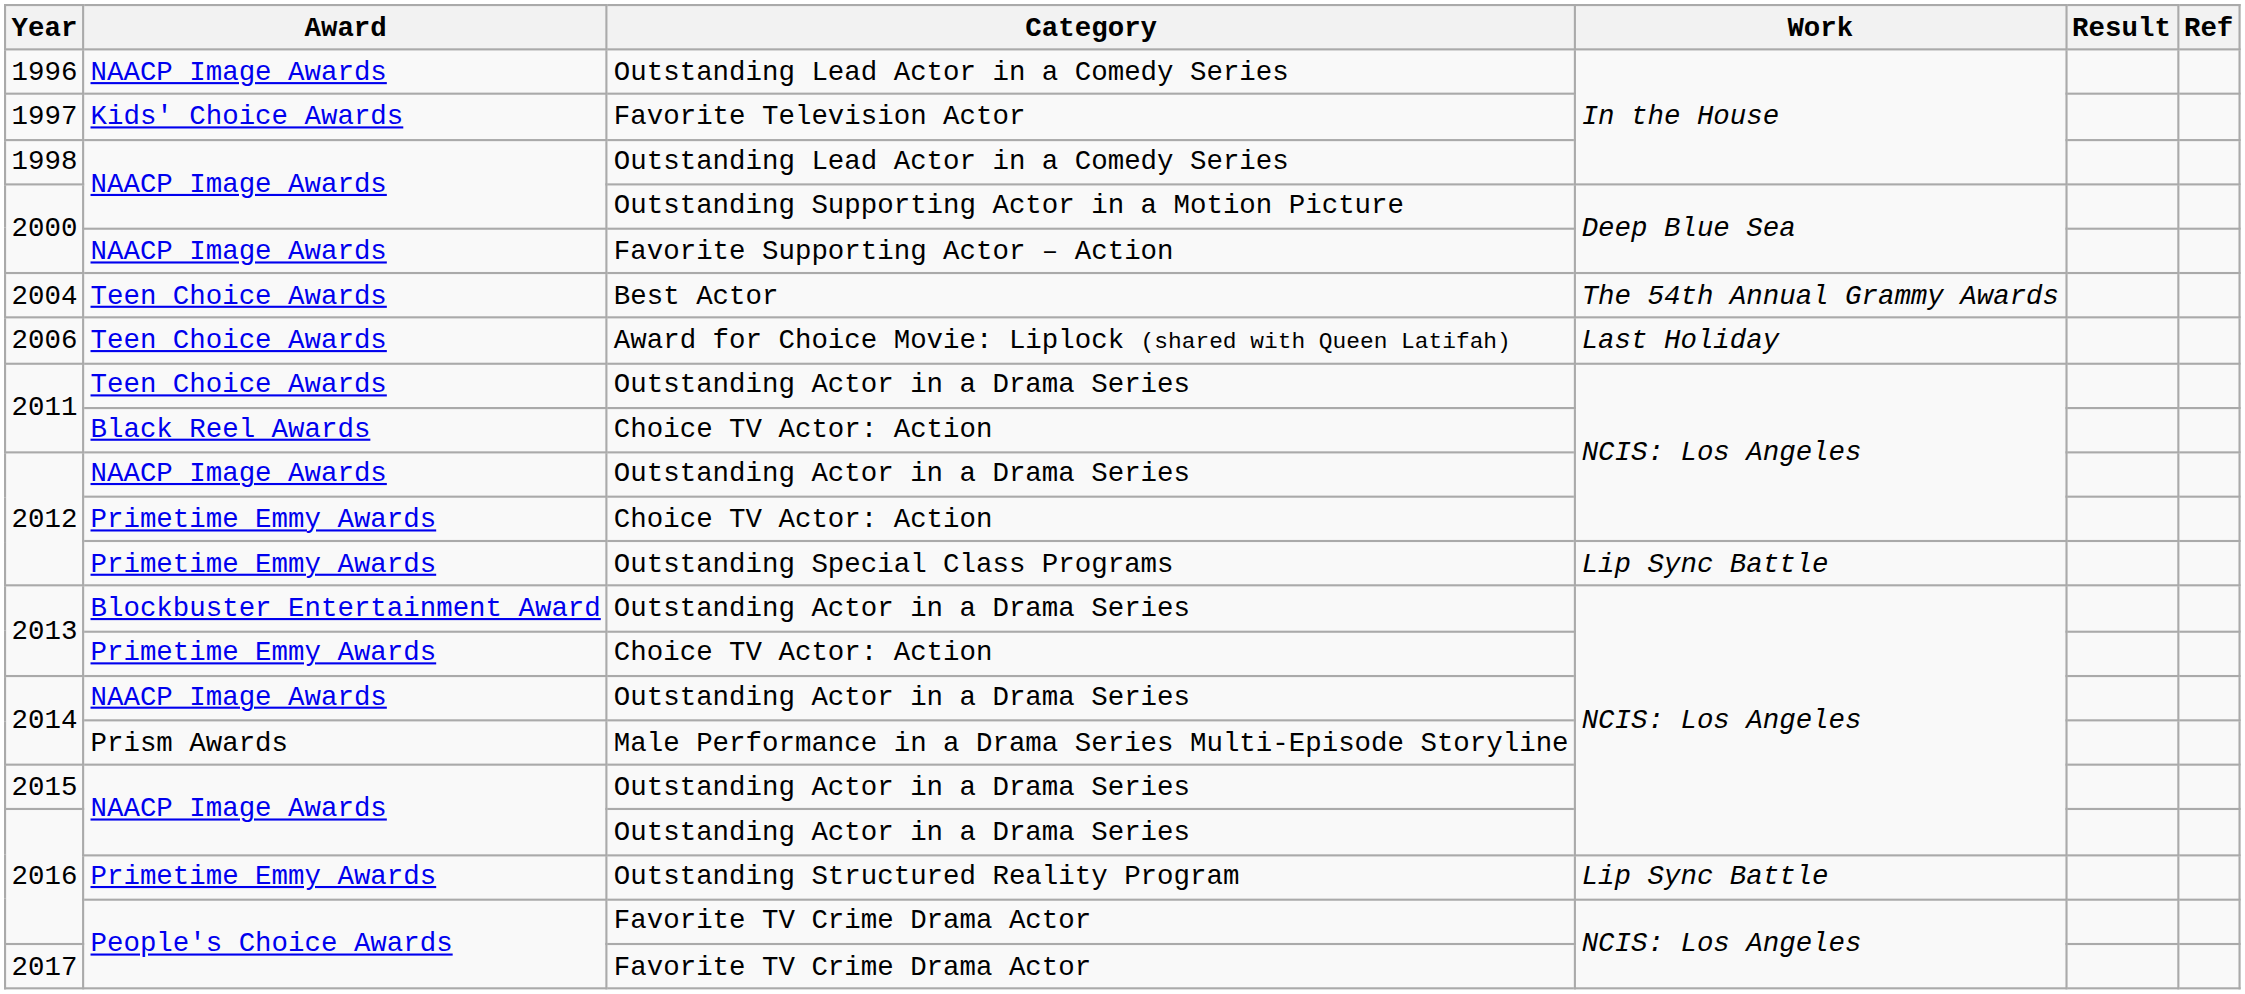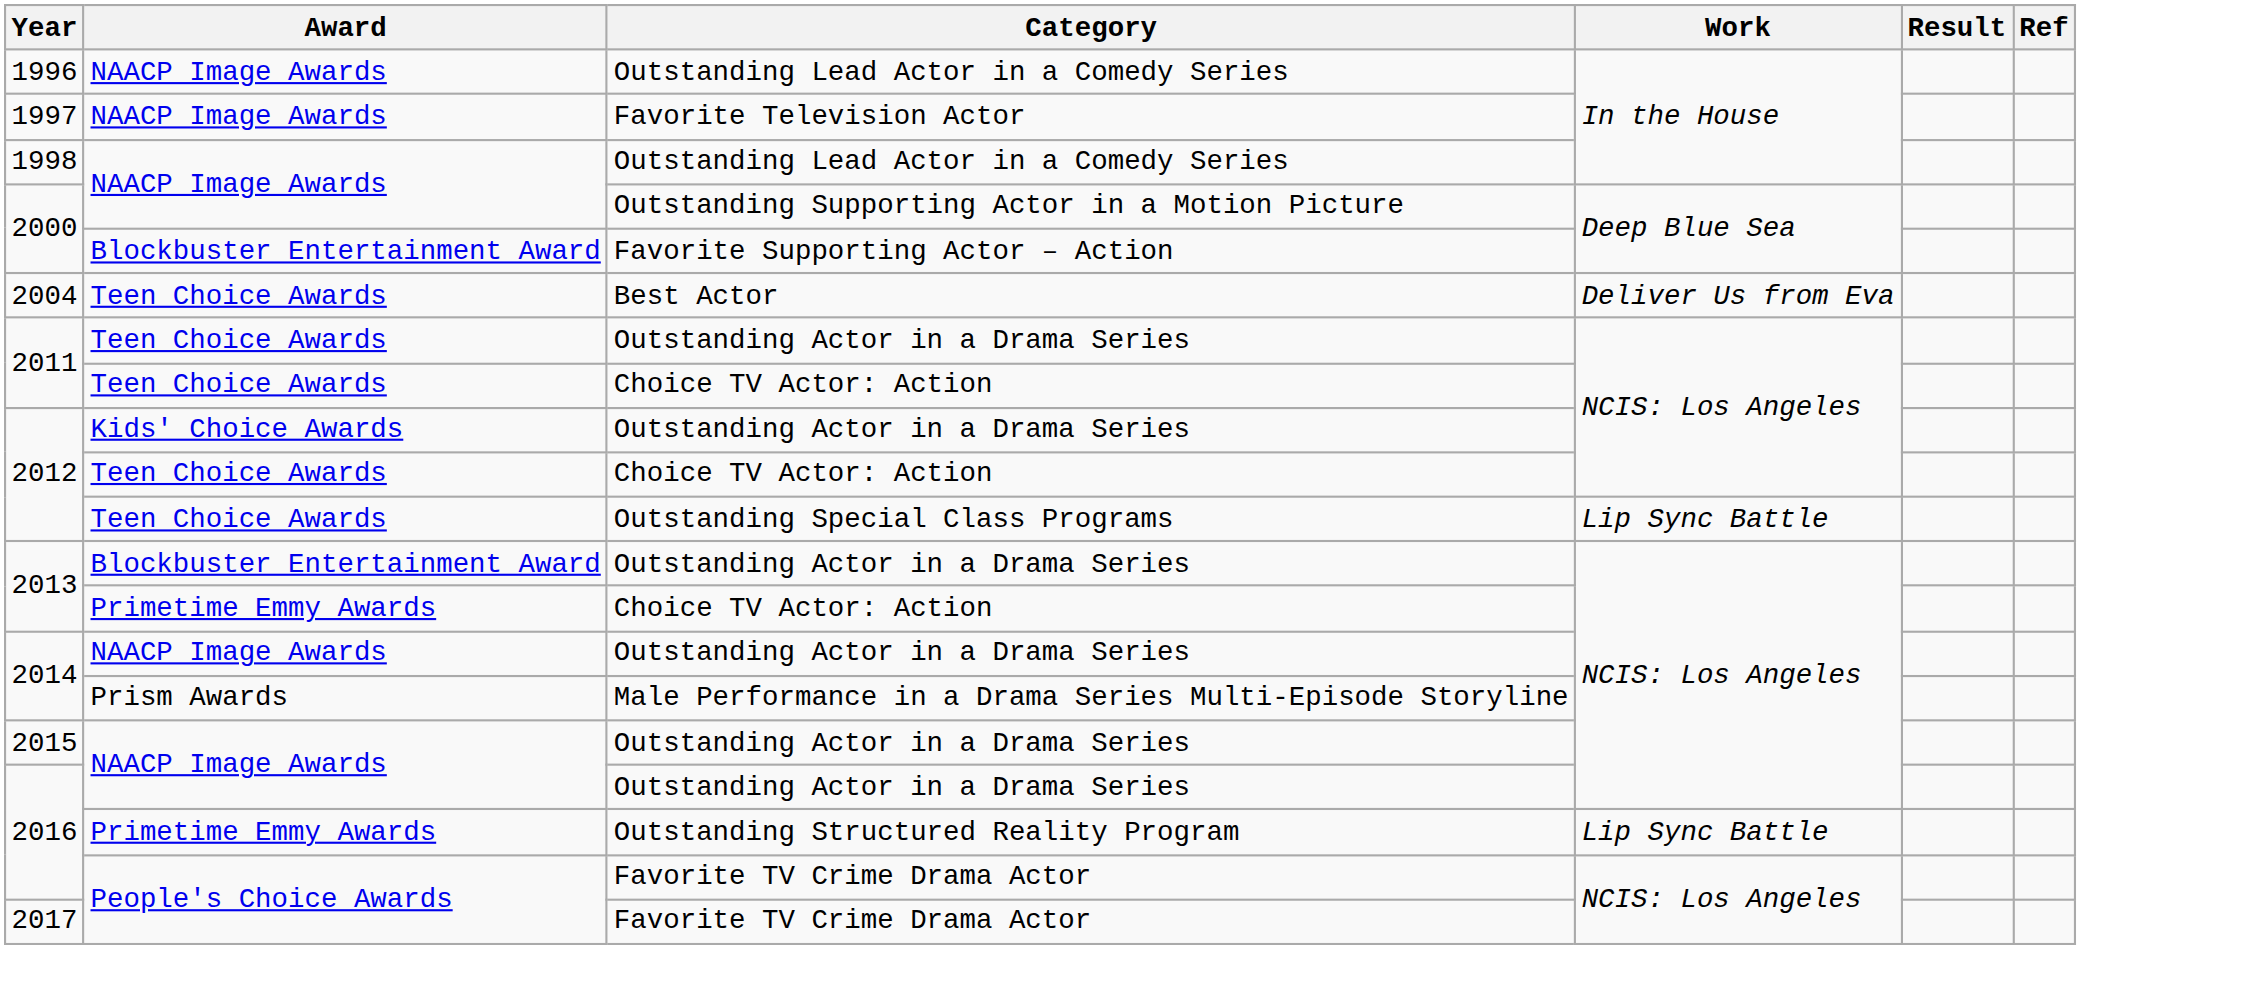1997 | Award: Kids' Choice Awards -> NAACP Image Awards
2000 / Favorite Supporting Actor – Action | Award: NAACP Image Awards -> Blockbuster Entertainment Award
2004 | Work: The 54th Annual Grammy Awards -> Deliver Us from Eva
- row: 2006 | Teen Choice Awards | Award for Choice Movie: Liplock (shared with Queen Latifah) | Last Holiday
2011 / Choice TV Actor: Action | Award: Black Reel Awards -> Teen Choice Awards
2012 / Outstanding Actor in a Drama Series | Award: NAACP Image Awards -> Kids' Choice Awards
2012 / Choice TV Actor: Action | Award: Primetime Emmy Awards -> Teen Choice Awards
2012 / Outstanding Special Class Programs | Award: Primetime Emmy Awards -> Teen Choice Awards
